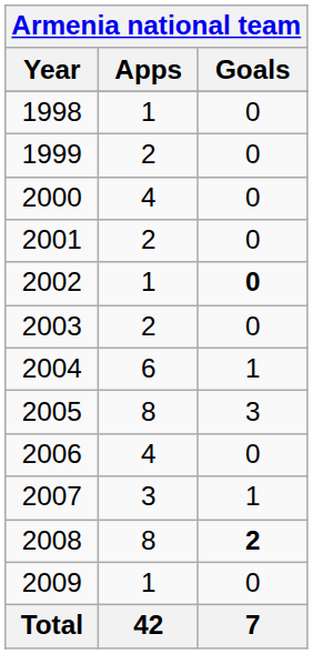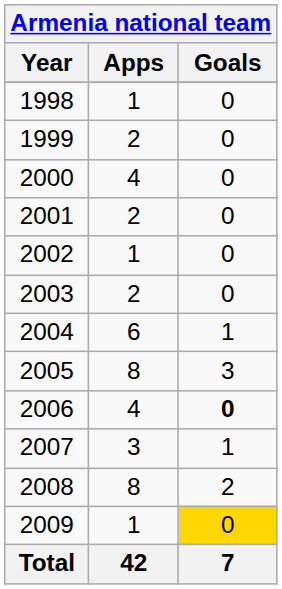2002 | Goals: bold -> normal
2006 | Goals: normal -> bold
2008 | Goals: bold -> normal
2009 | Goals: no background -> gold background
